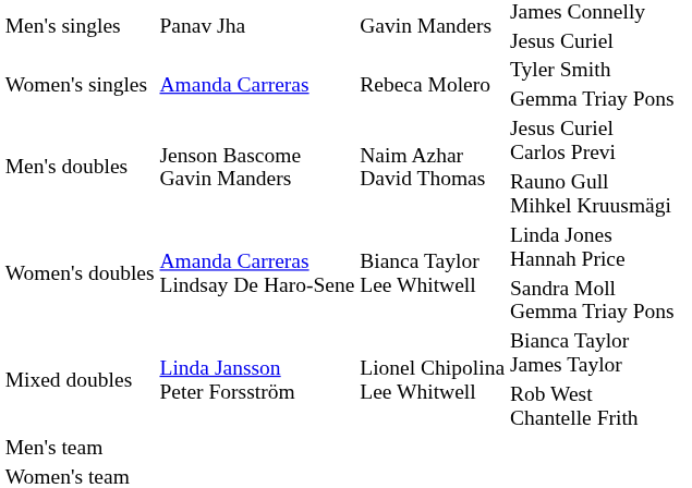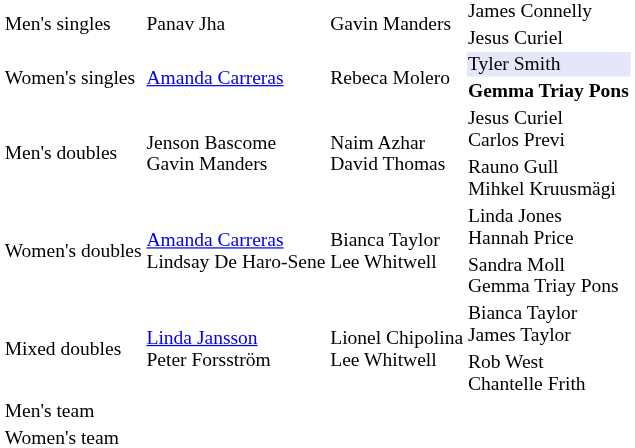Tyler Smith | column 4: no background -> lavender background
Gemma Triay Pons | column 4: normal -> bold
